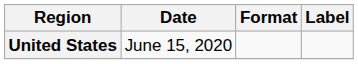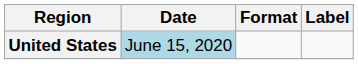United States | Date: no background -> lightblue background
